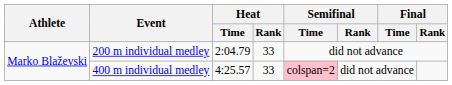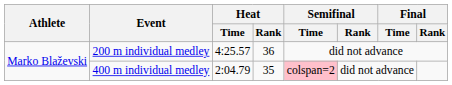200 m individual medley | Heat / Time: 2:04.79 -> 4:25.57
200 m individual medley | Heat / Rank: 33 -> 36
400 m individual medley | Heat / Time: 4:25.57 -> 2:04.79
400 m individual medley | Heat / Rank: 33 -> 35
